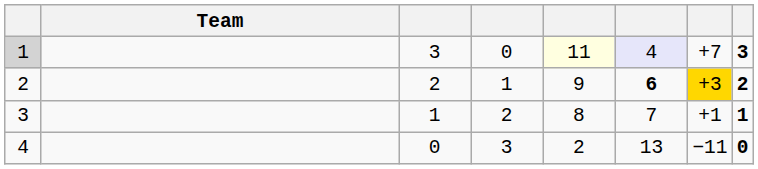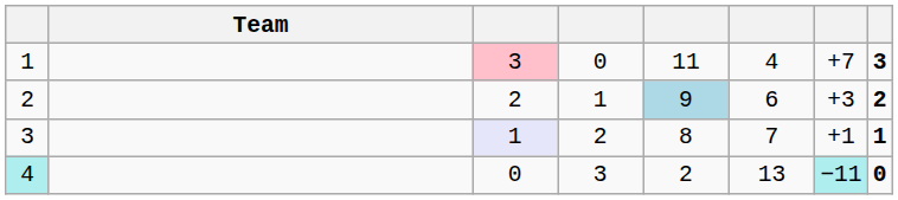row 2 | column 1: lightgrey background -> no background
row 2 | column 3: no background -> pink background
row 2 | column 5: lightyellow background -> no background
row 2 | column 6: lavender background -> no background
row 3 | column 5: no background -> lightblue background
row 3 | column 6: bold -> normal
row 3 | column 7: gold background -> no background
row 4 | column 3: no background -> lavender background
row 5 | column 1: no background -> paleturquoise background
row 5 | column 7: no background -> paleturquoise background
